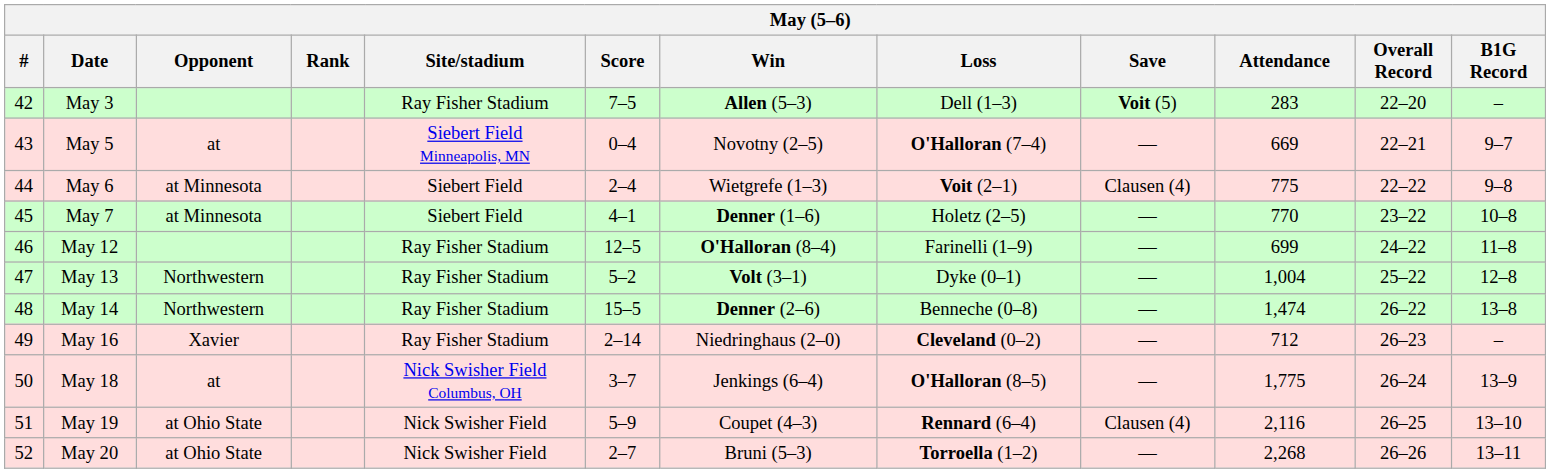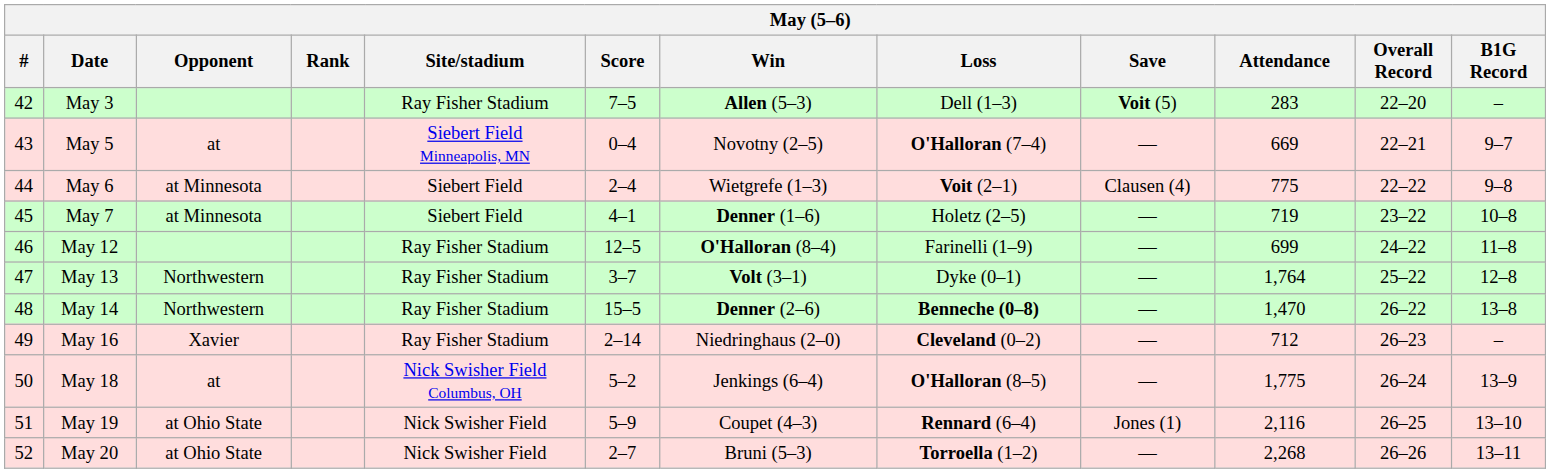May 7 | Attendance: 770 -> 719
May 13 | Score: 5–2 -> 3–7
May 13 | Attendance: 1,004 -> 1,764
May 14 | Loss: normal -> bold
May 14 | Attendance: 1,474 -> 1,470
May 18 | Score: 3–7 -> 5–2
May 19 | Save: Clausen (4) -> Jones (1)
